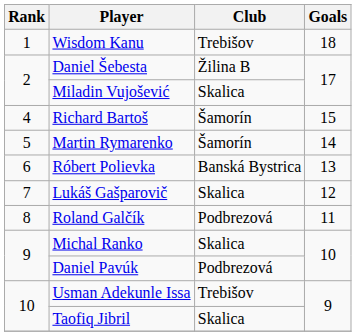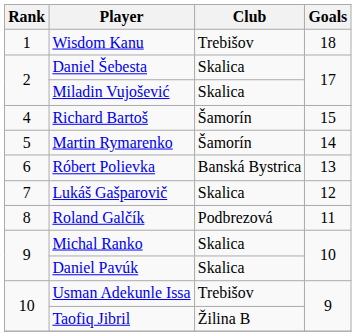Daniel Šebesta | Club: Žilina B -> Skalica
Daniel Pavúk | Club: Podbrezová -> Skalica
Taofiq Jibril | Club: Skalica -> Žilina B
